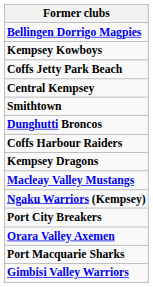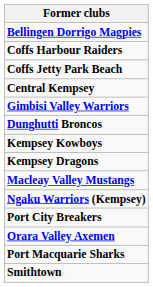row 3 | column 1: Kempsey Kowboys -> Coffs Harbour Raiders
row 6 | column 1: Smithtown -> Gimbisi Valley Warriors
row 8 | column 1: Coffs Harbour Raiders -> Kempsey Kowboys
row 15 | column 1: Gimbisi Valley Warriors -> Smithtown
